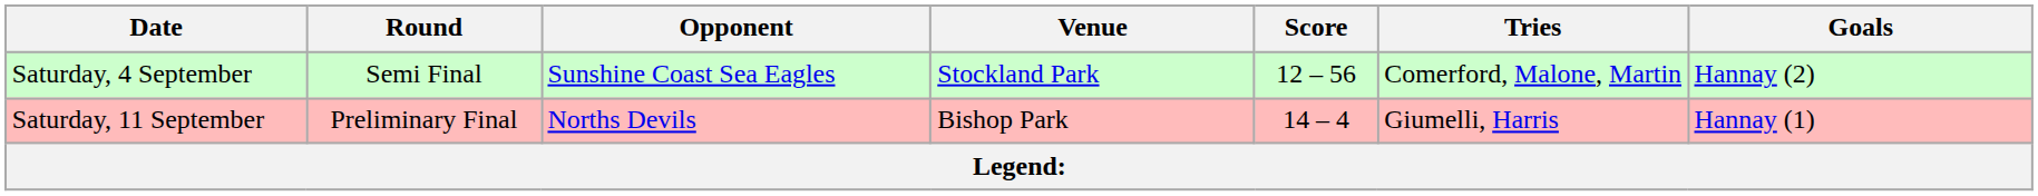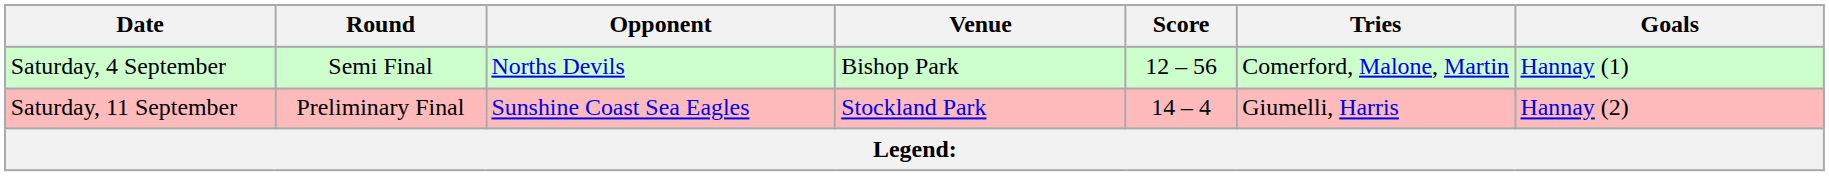Saturday, 4 September | Opponent: Sunshine Coast Sea Eagles -> Norths Devils
Saturday, 4 September | Venue: Stockland Park -> Bishop Park
Saturday, 4 September | Goals: Hannay (2) -> Hannay (1)
Saturday, 11 September | Opponent: Norths Devils -> Sunshine Coast Sea Eagles
Saturday, 11 September | Venue: Bishop Park -> Stockland Park
Saturday, 11 September | Goals: Hannay (1) -> Hannay (2)
